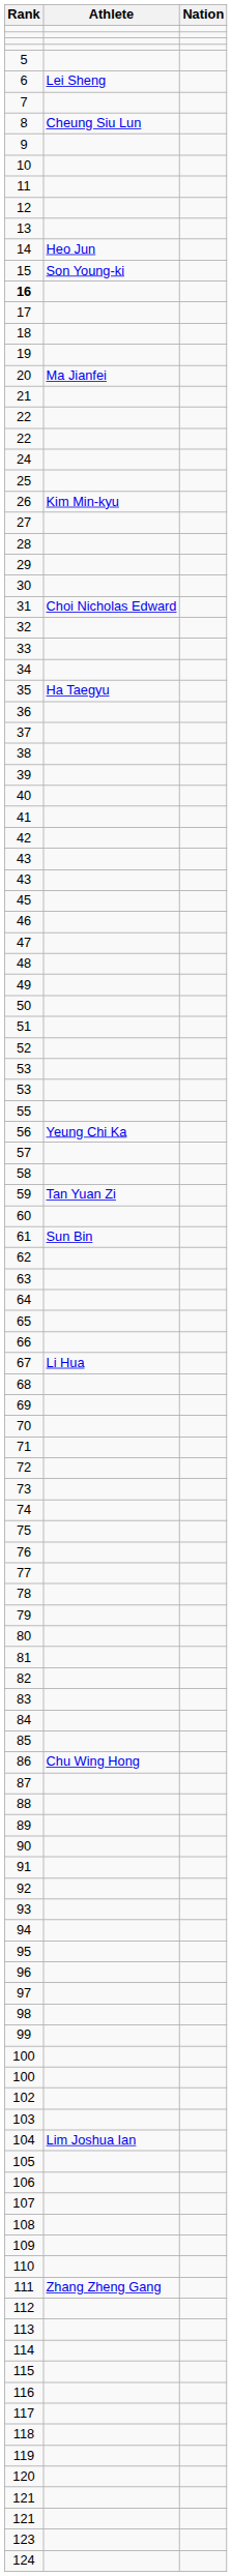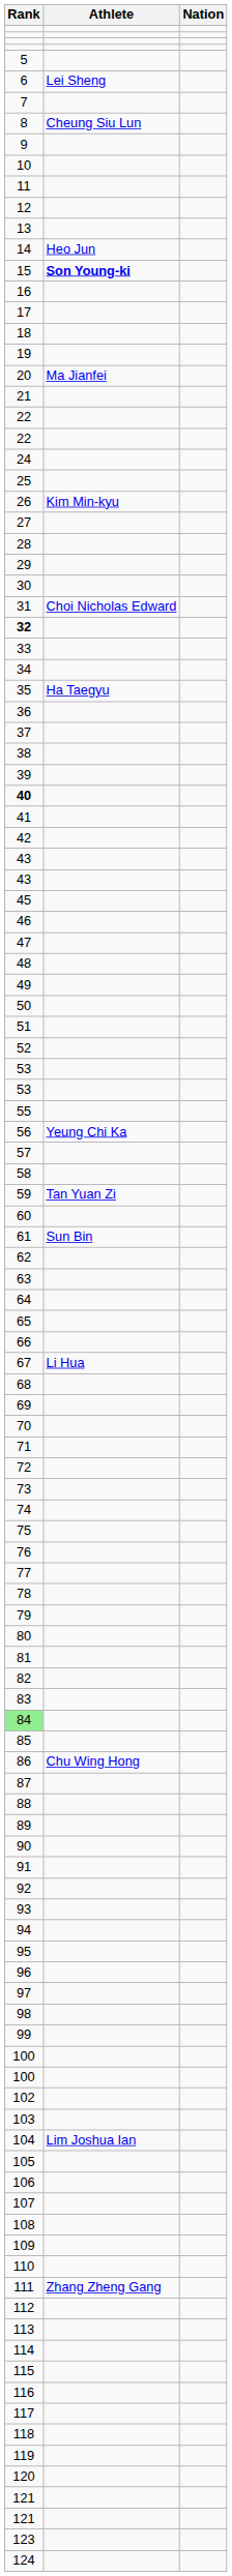15 | Athlete: normal -> bold
16 | Rank: bold -> normal
32 | Rank: normal -> bold
40 | Rank: normal -> bold
84 | Rank: no background -> lightgreen background
